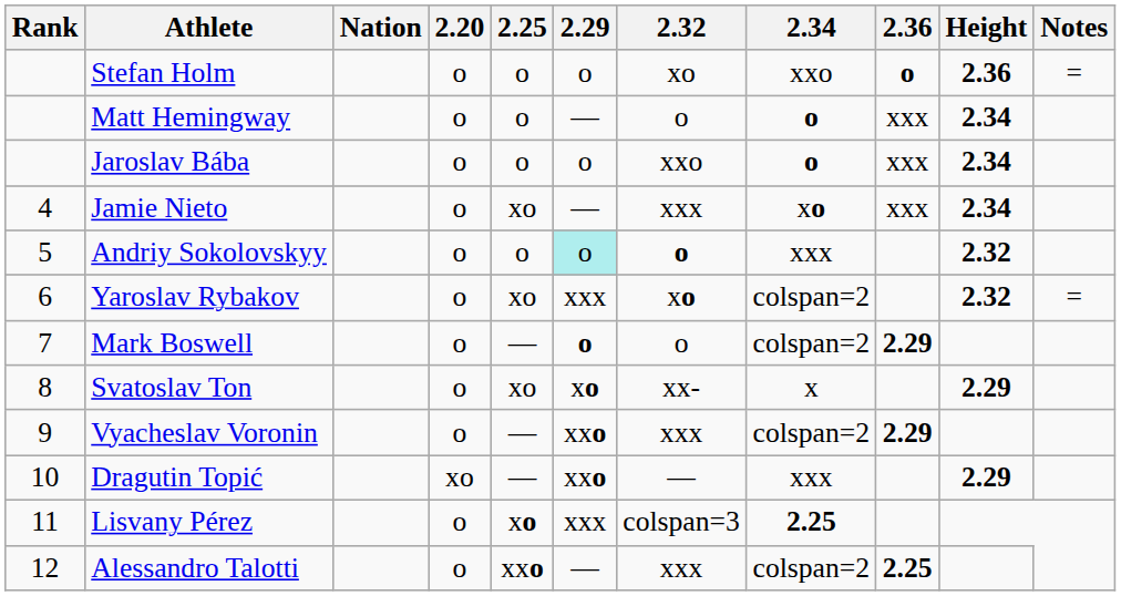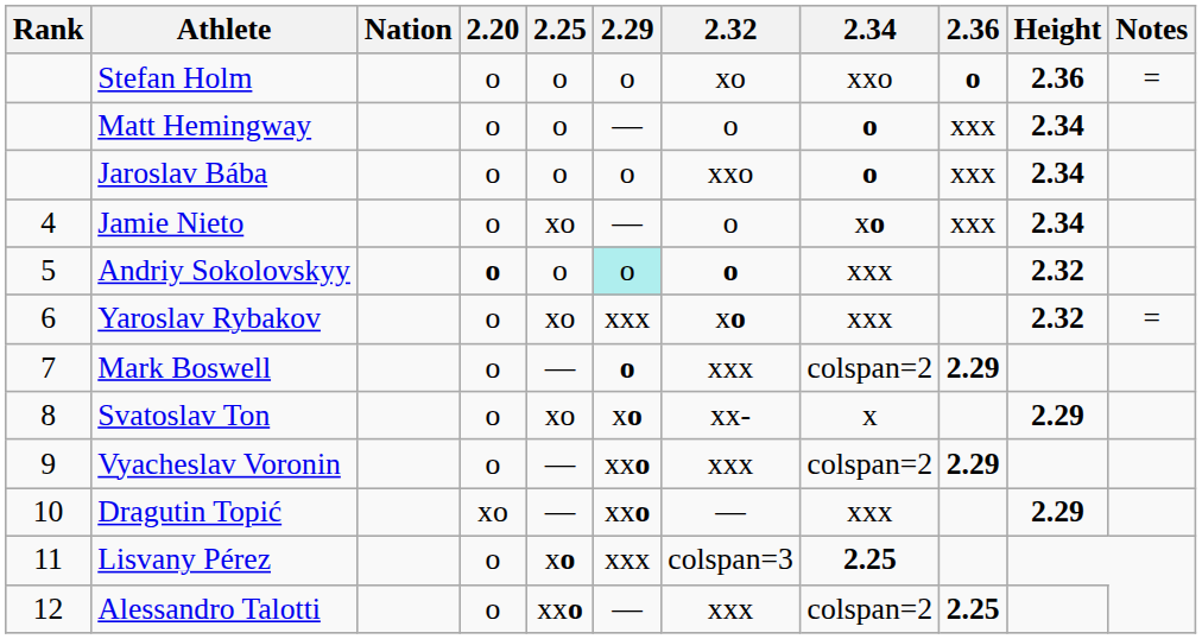Jamie Nieto | 2.32: xxx -> o
Andriy Sokolovskyy | 2.20: normal -> bold
Yaroslav Rybakov | 2.34: colspan=2 -> xxx
Mark Boswell | 2.32: o -> xxx
